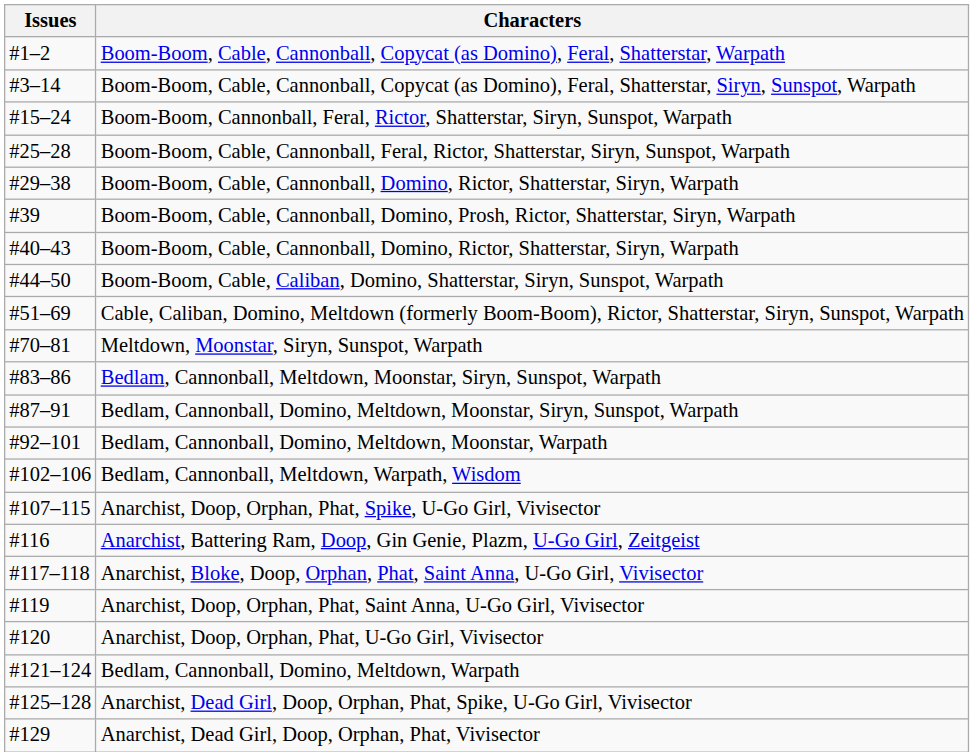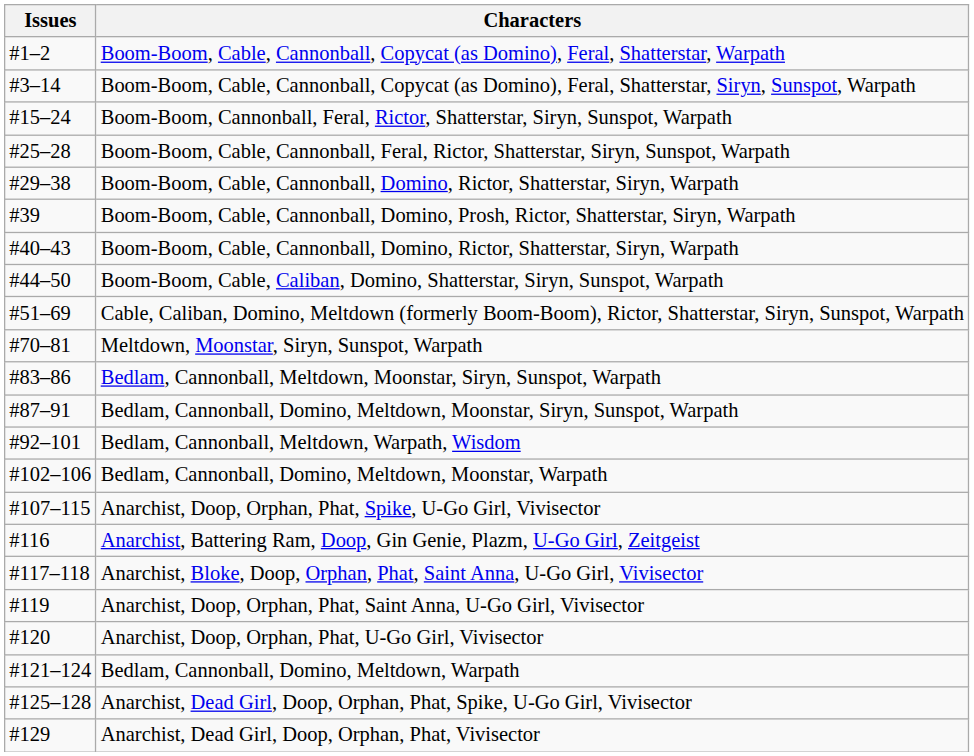row 14 | Characters: Bedlam, Cannonball, Domino, Meltdown, Moonstar, Warpath -> Bedlam, Cannonball, Meltdown, Warpath, Wisdom
row 15 | Characters: Bedlam, Cannonball, Meltdown, Warpath, Wisdom -> Bedlam, Cannonball, Domino, Meltdown, Moonstar, Warpath
